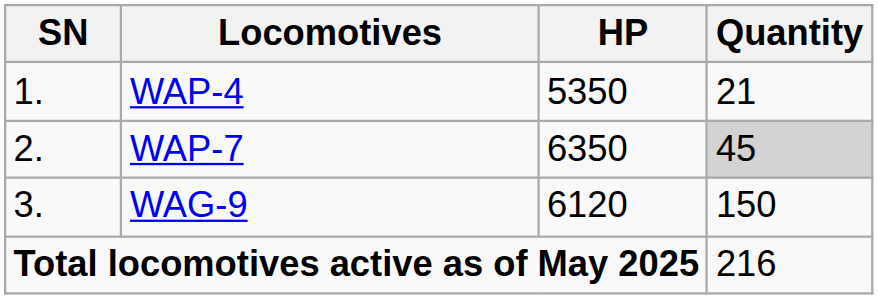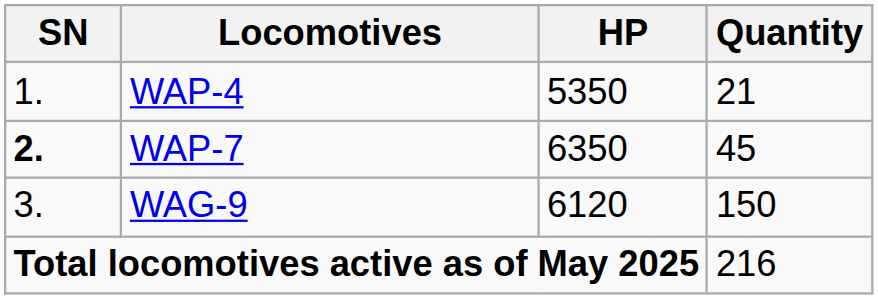WAP-7 | SN: normal -> bold
WAP-7 | Quantity: lightgrey background -> no background
